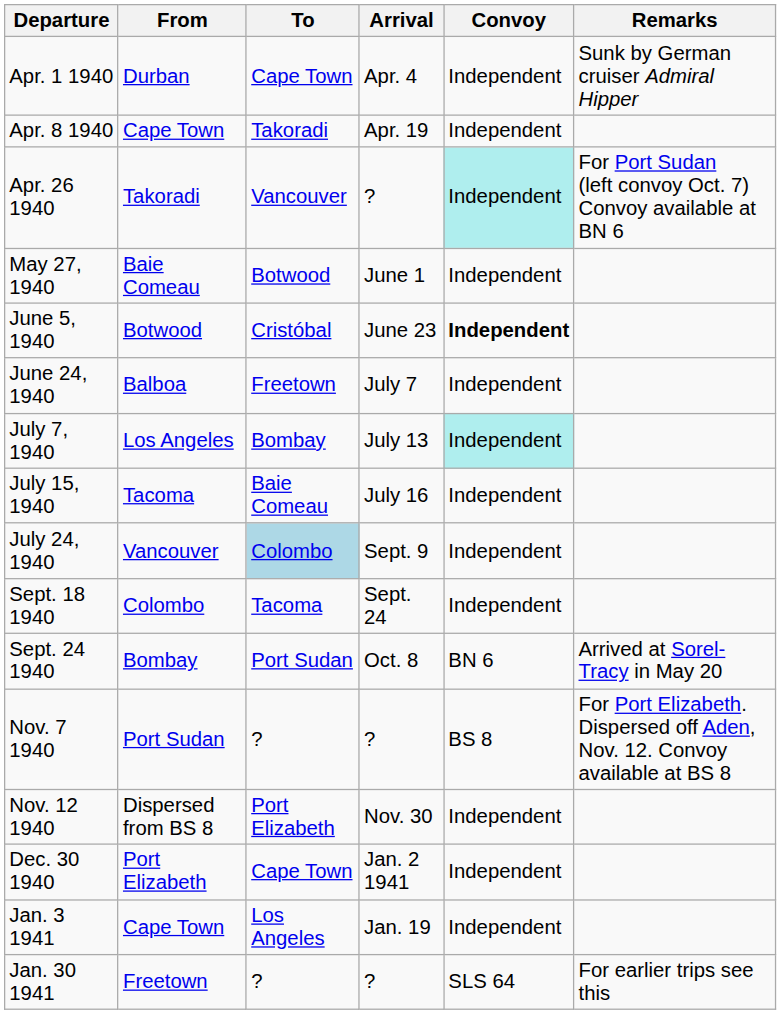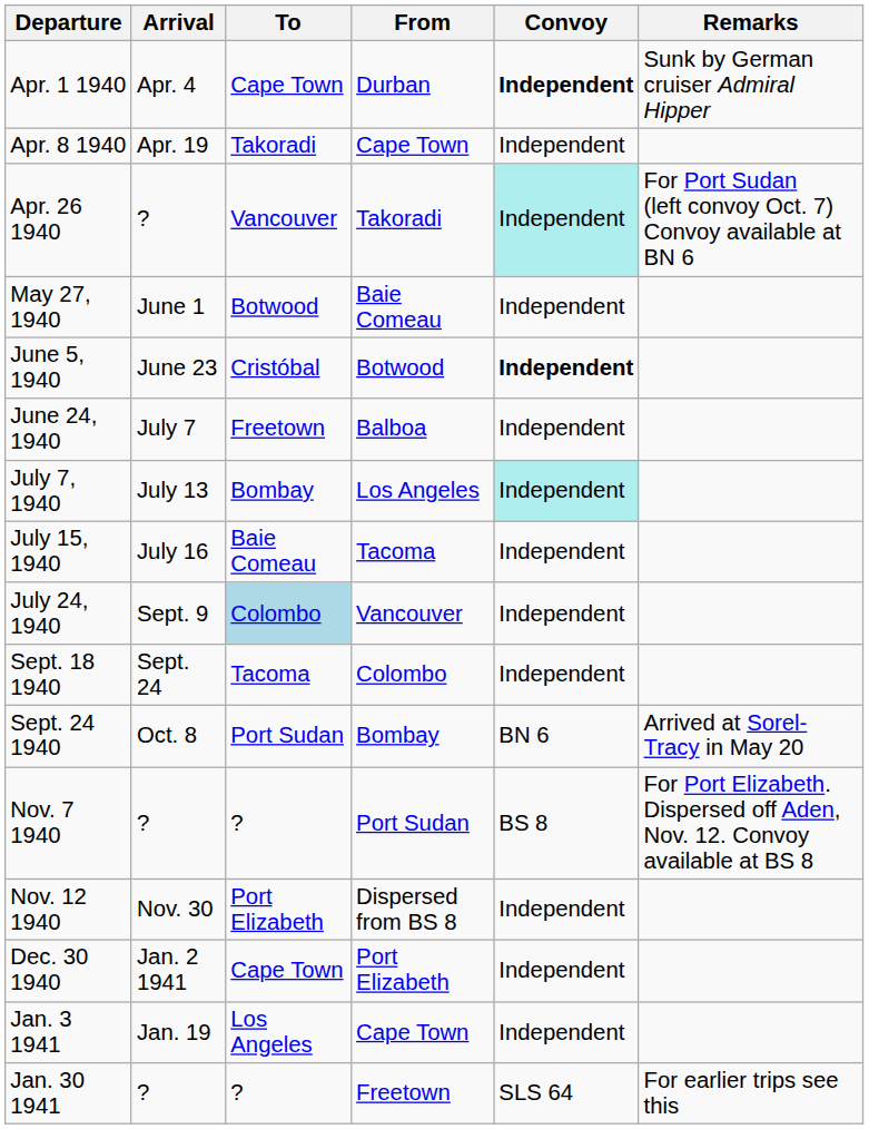columns swapped: From <-> Arrival
Apr. 1 1940 | Convoy: normal -> bold
